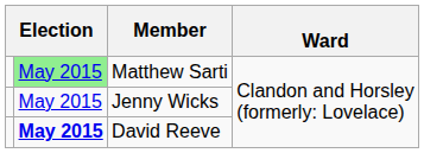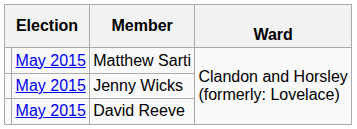Matthew Sarti | column 2: lightgreen background -> no background
David Reeve | column 2: bold -> normal
